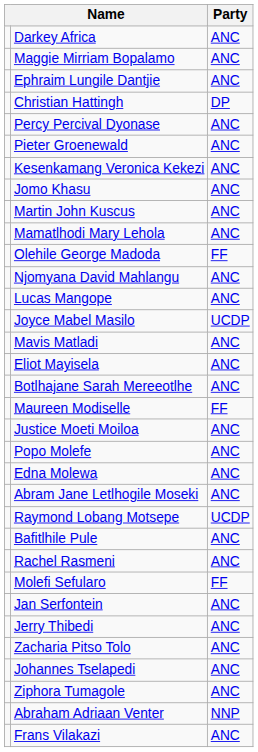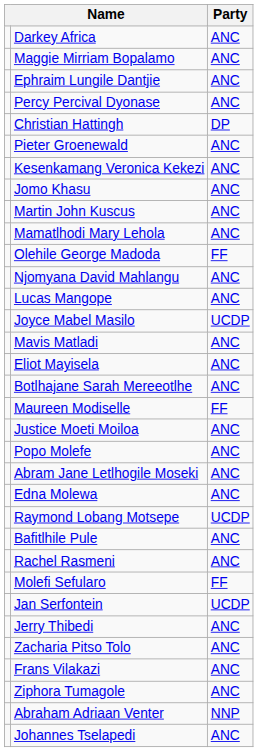rows swapped: Percy Percival Dyonase <-> Christian Hattingh
rows swapped: Edna Molewa <-> Abram Jane Letlhogile Moseki
Jan Serfontein | Party: ANC -> UCDP
rows swapped: Johannes Tselapedi <-> Frans Vilakazi
